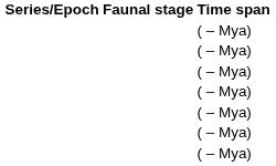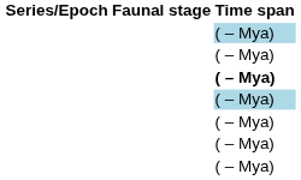row 2 | Time span: no background -> lightblue background
row 4 | Time span: normal -> bold
row 5 | Time span: no background -> lightblue background
